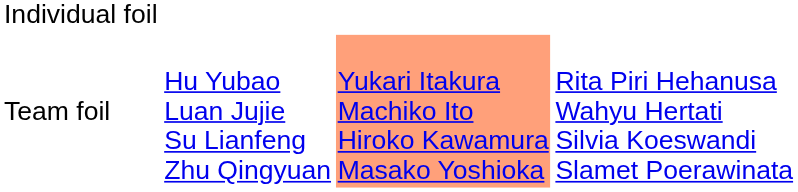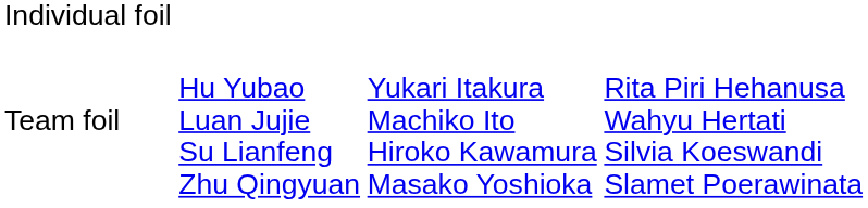Team foil | column 3: lightsalmon background -> no background
